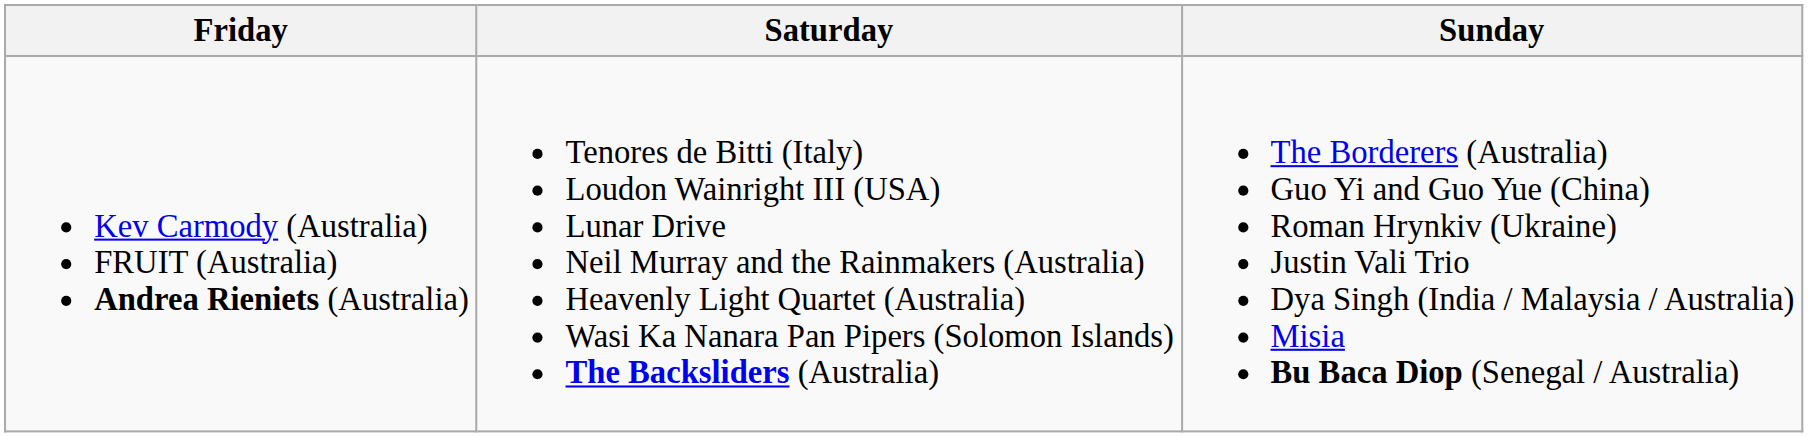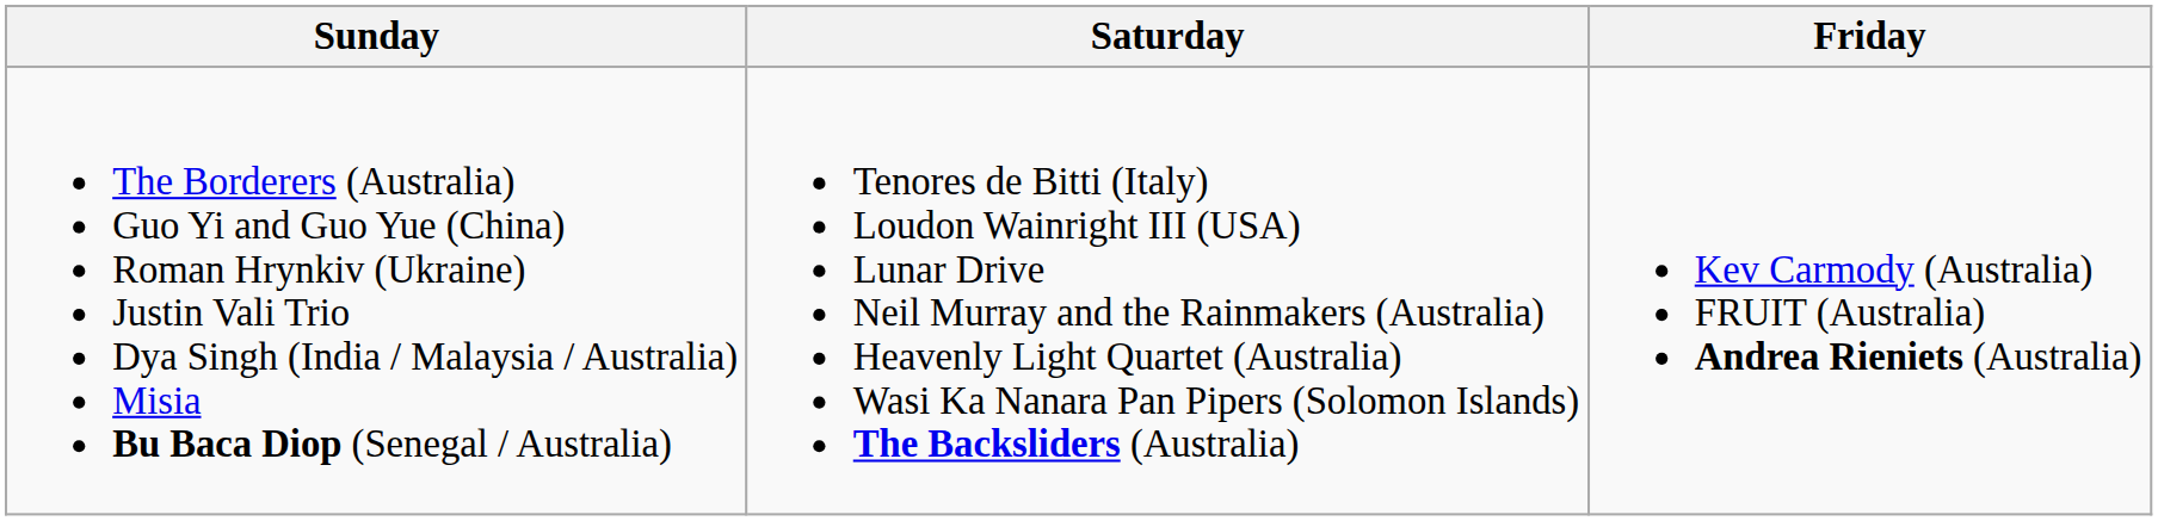columns swapped: Friday <-> Sunday
